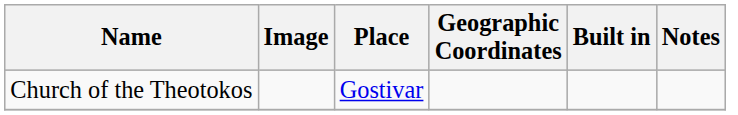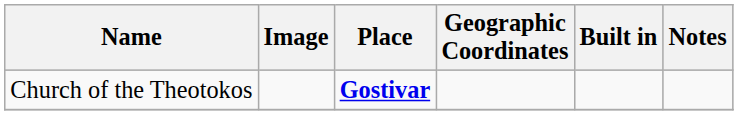Church of the Theotokos | Place: normal -> bold
